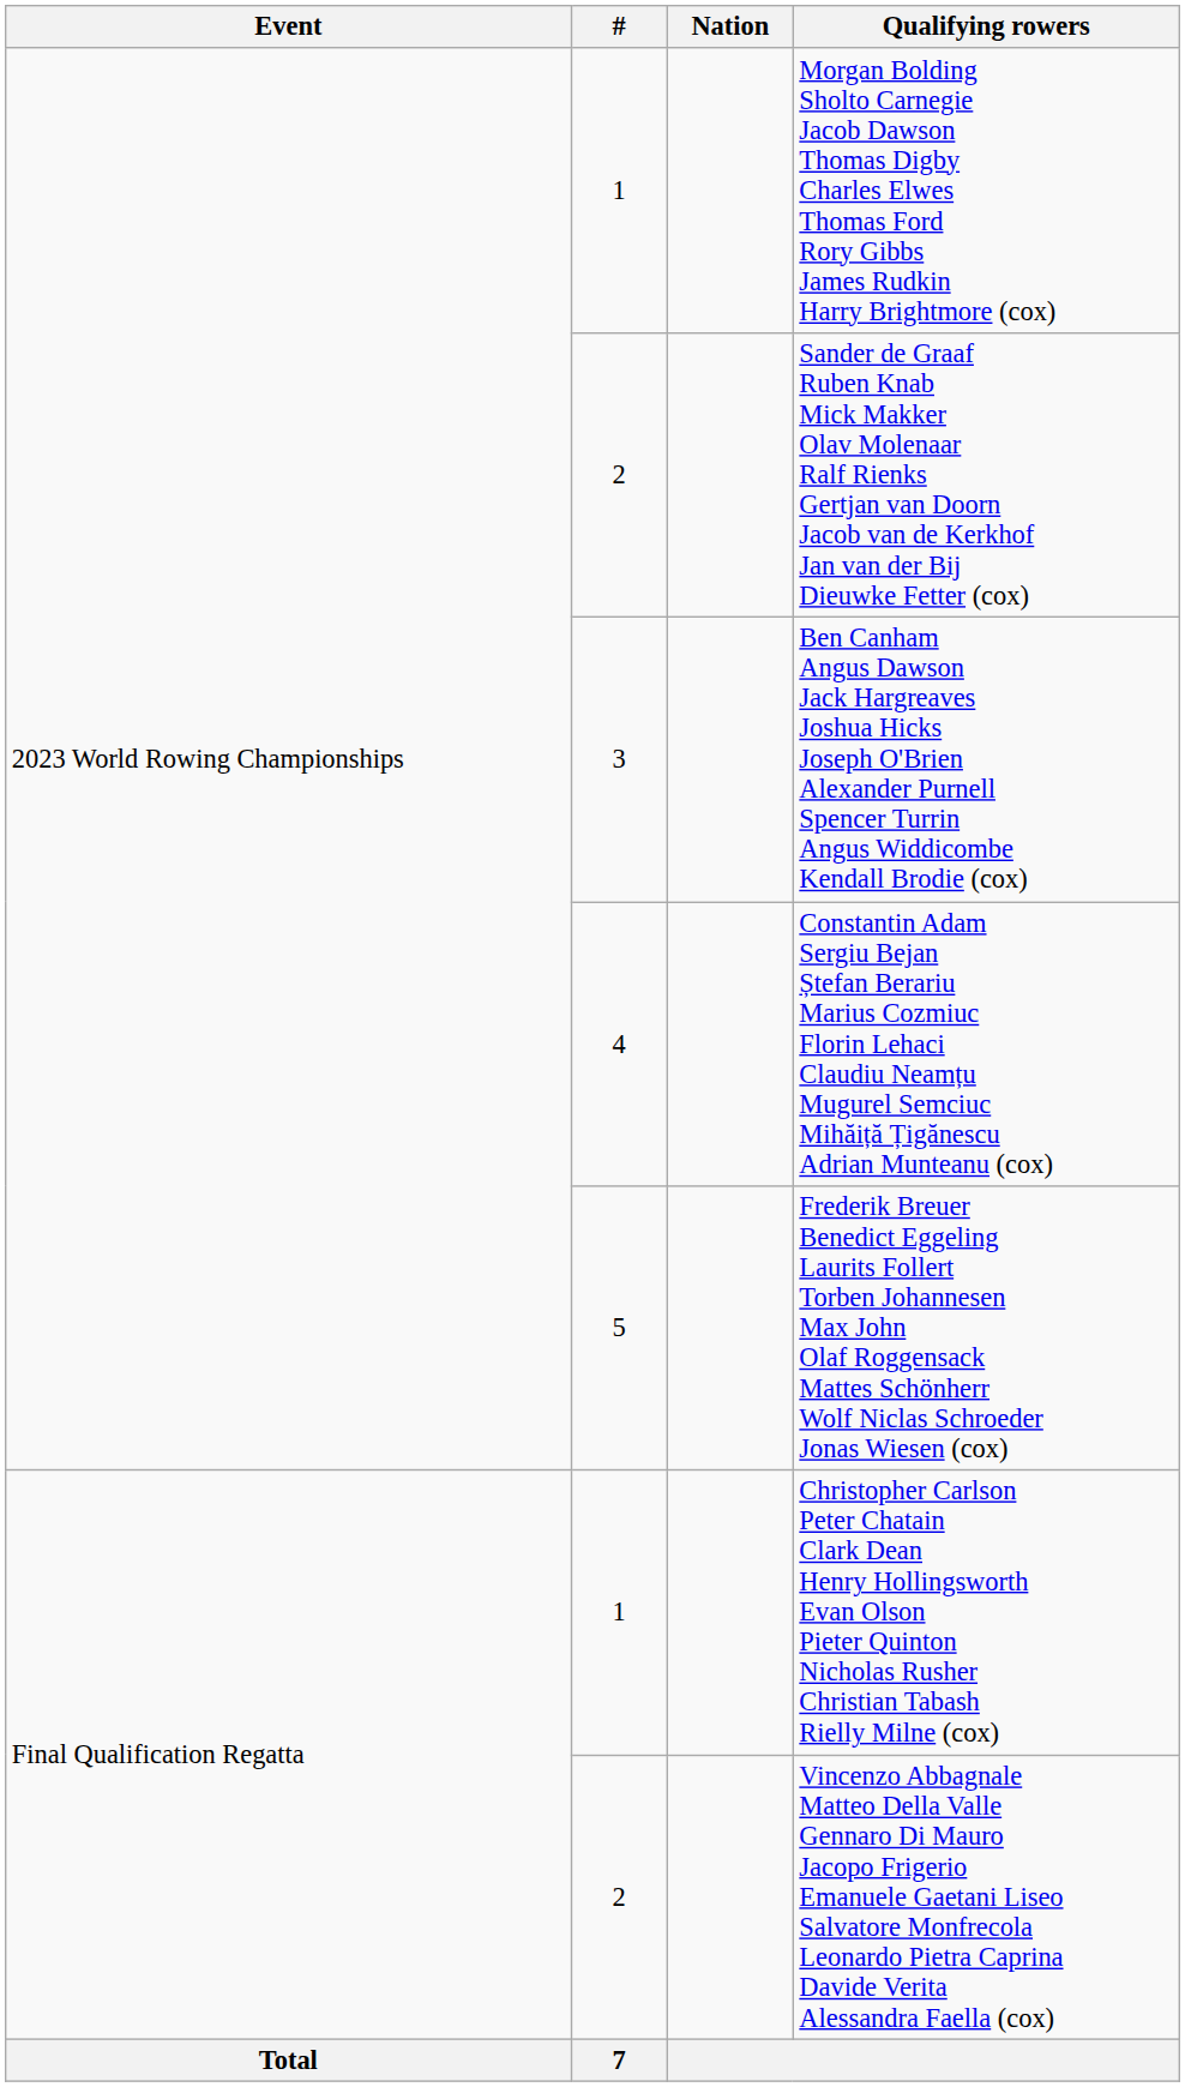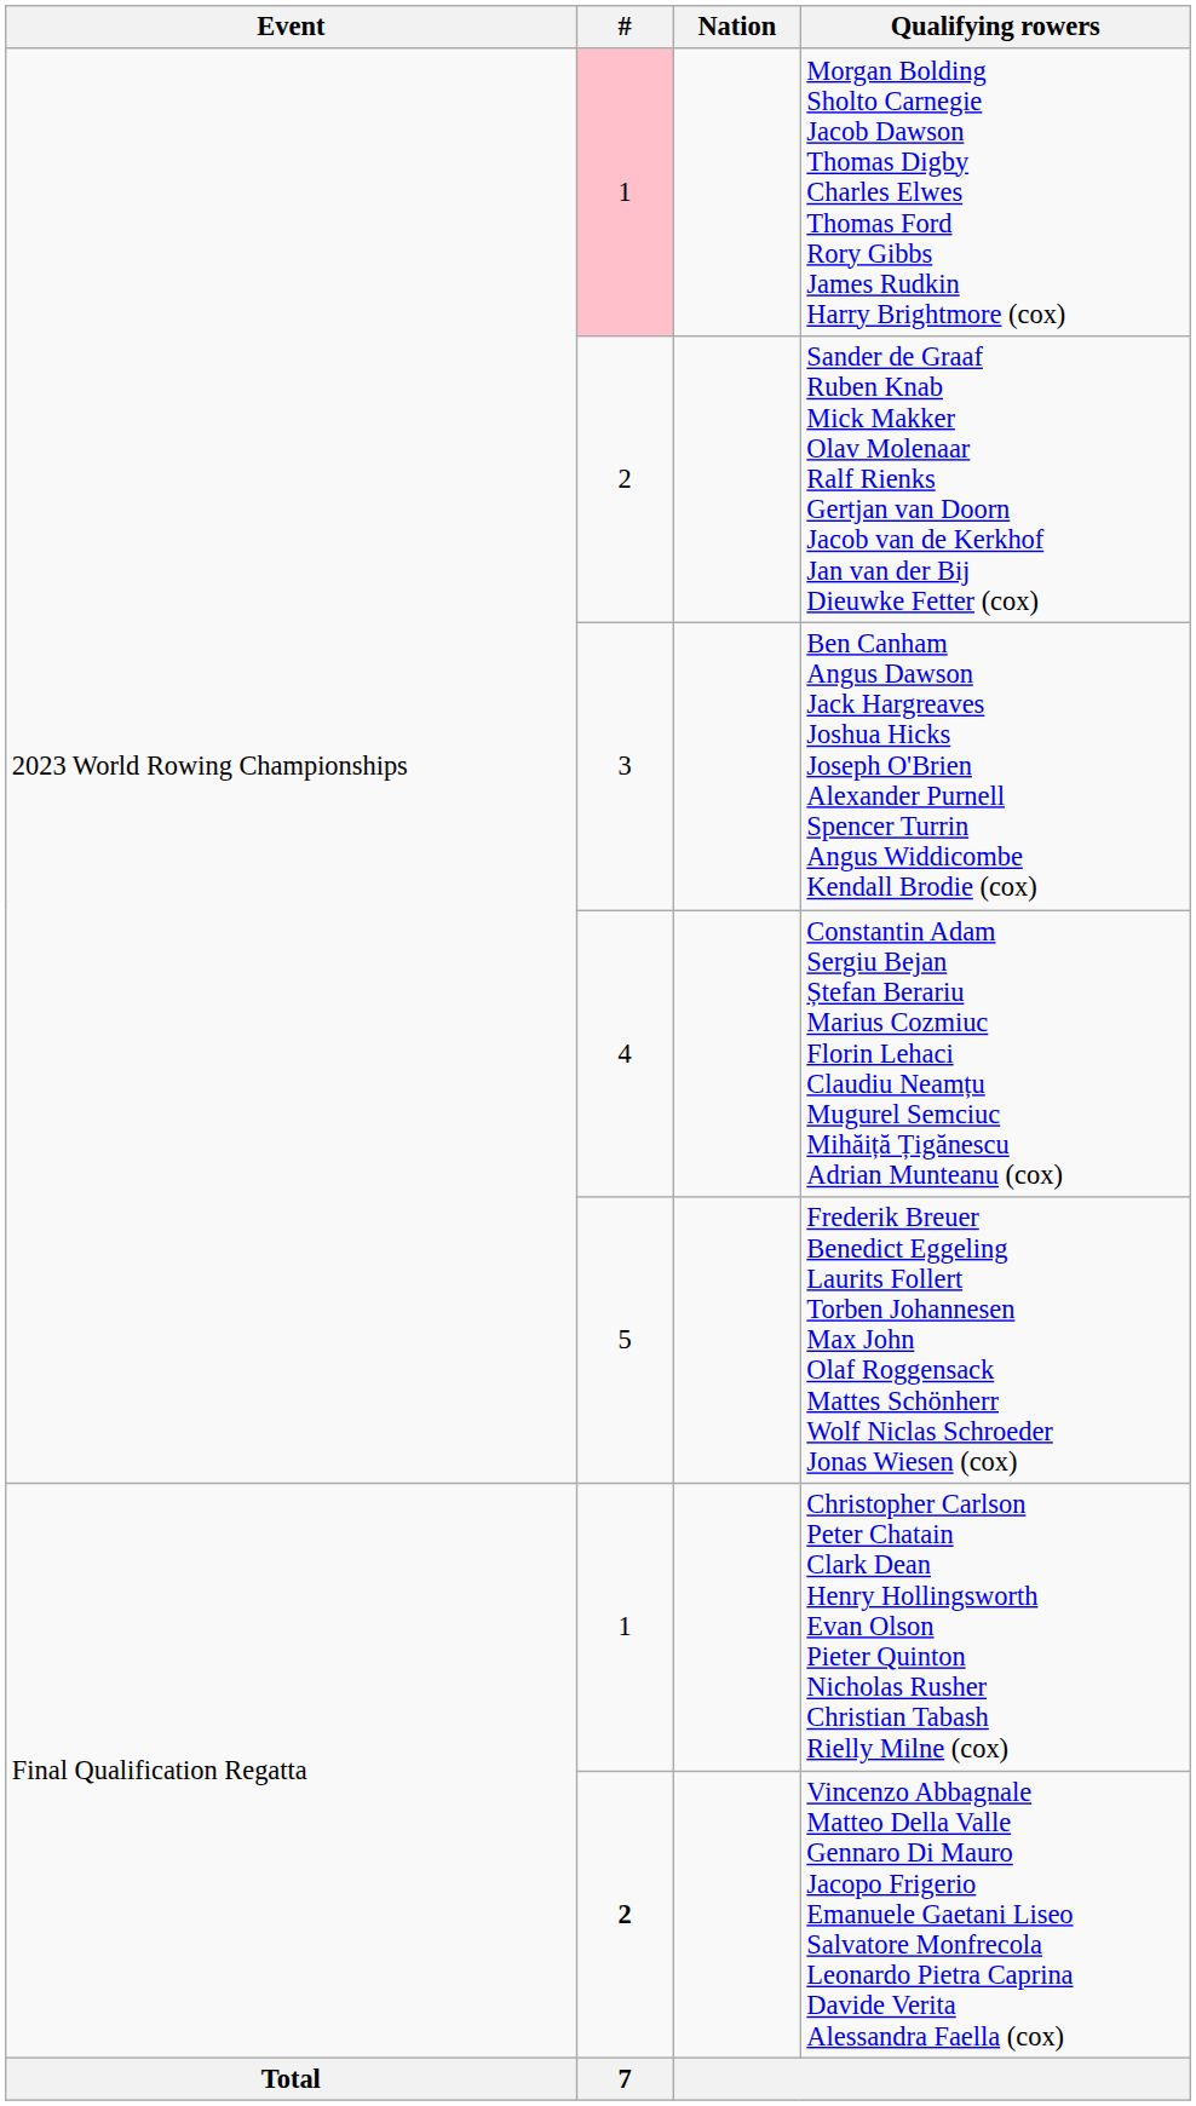row 2 | #: no background -> pink background
row 8 | #: normal -> bold
